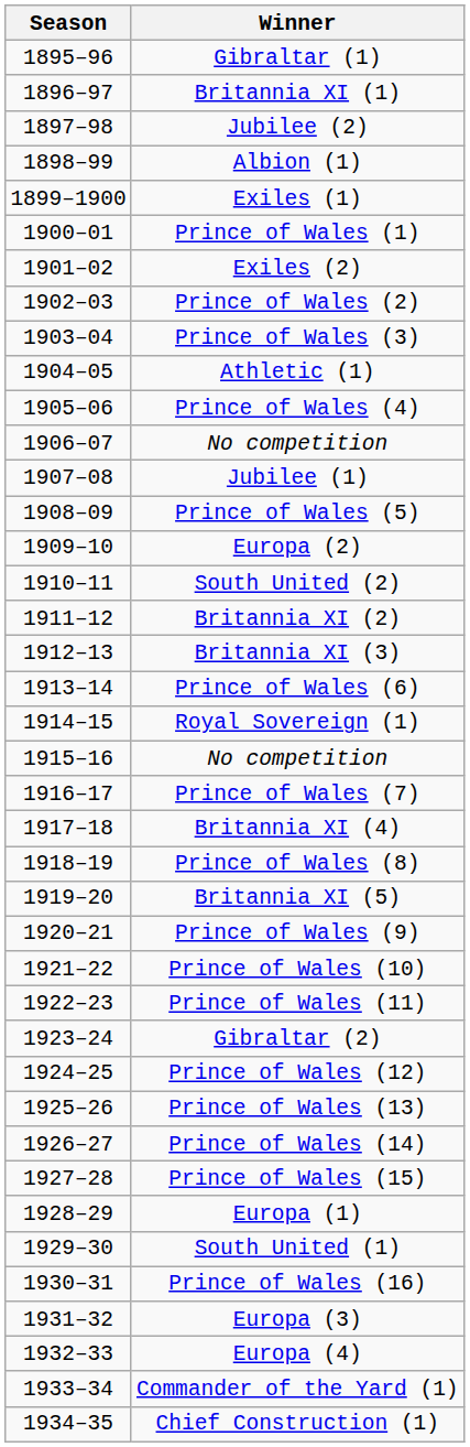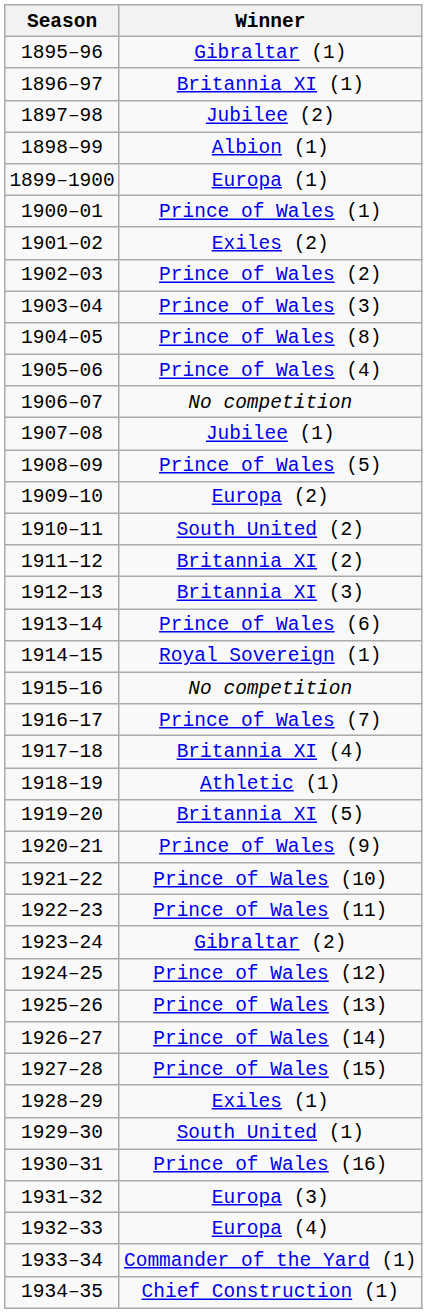row 6 | Winner: Exiles (1) -> Europa (1)
row 11 | Winner: Athletic (1) -> Prince of Wales (8)
row 25 | Winner: Prince of Wales (8) -> Athletic (1)
row 35 | Winner: Europa (1) -> Exiles (1)
